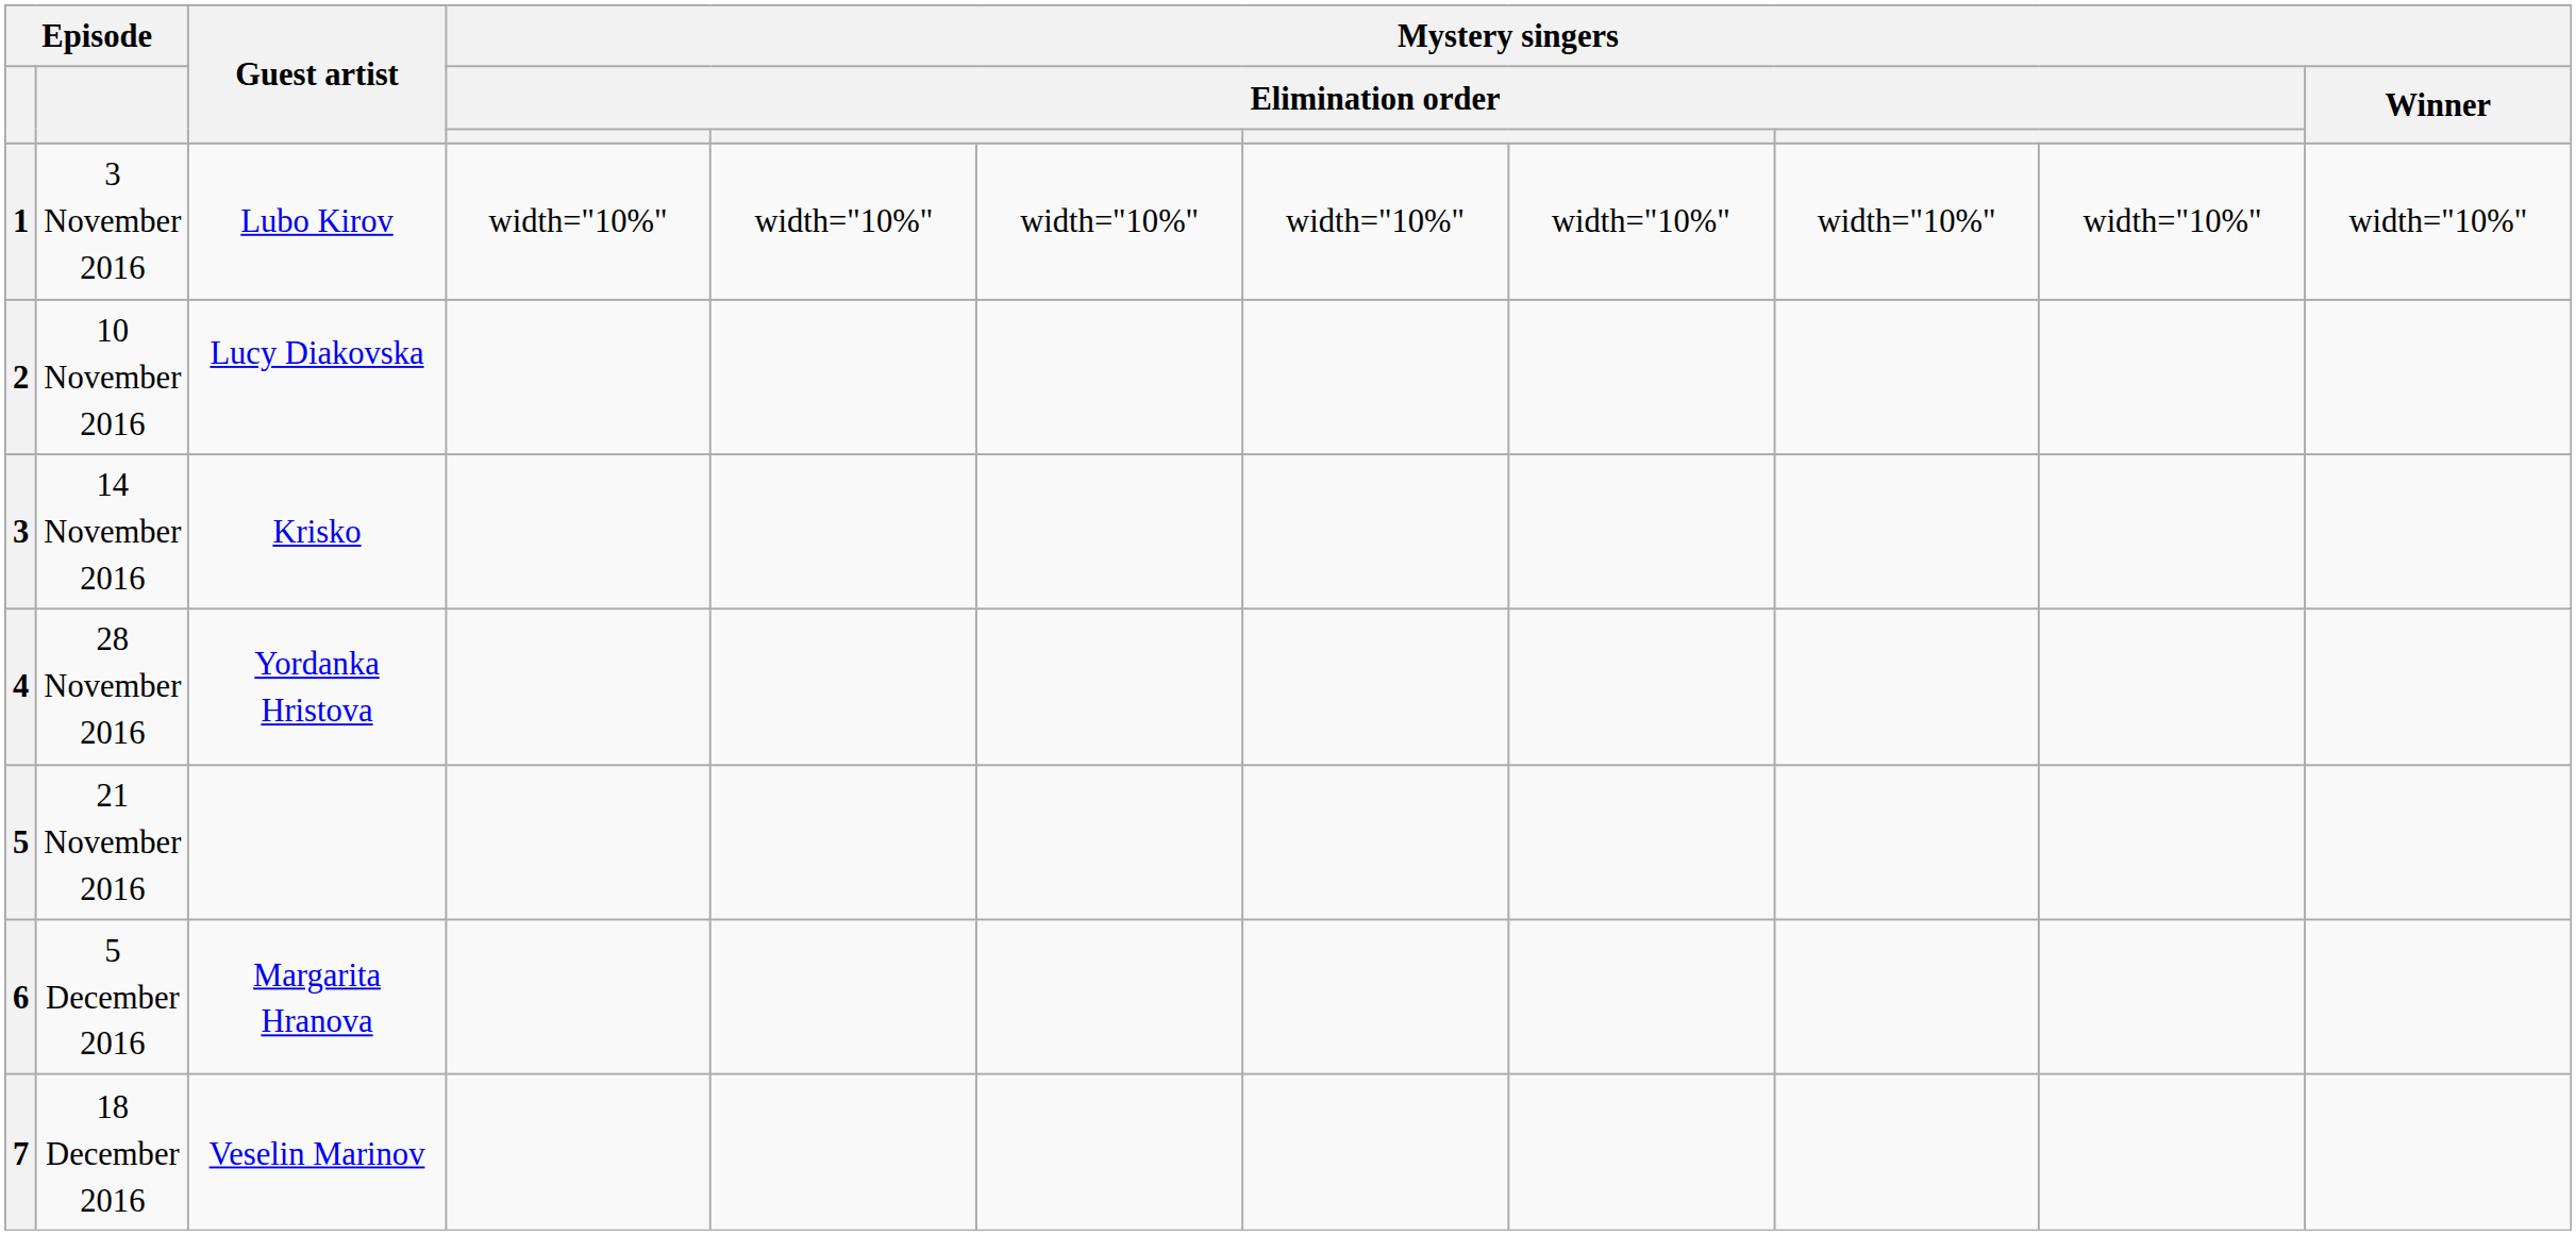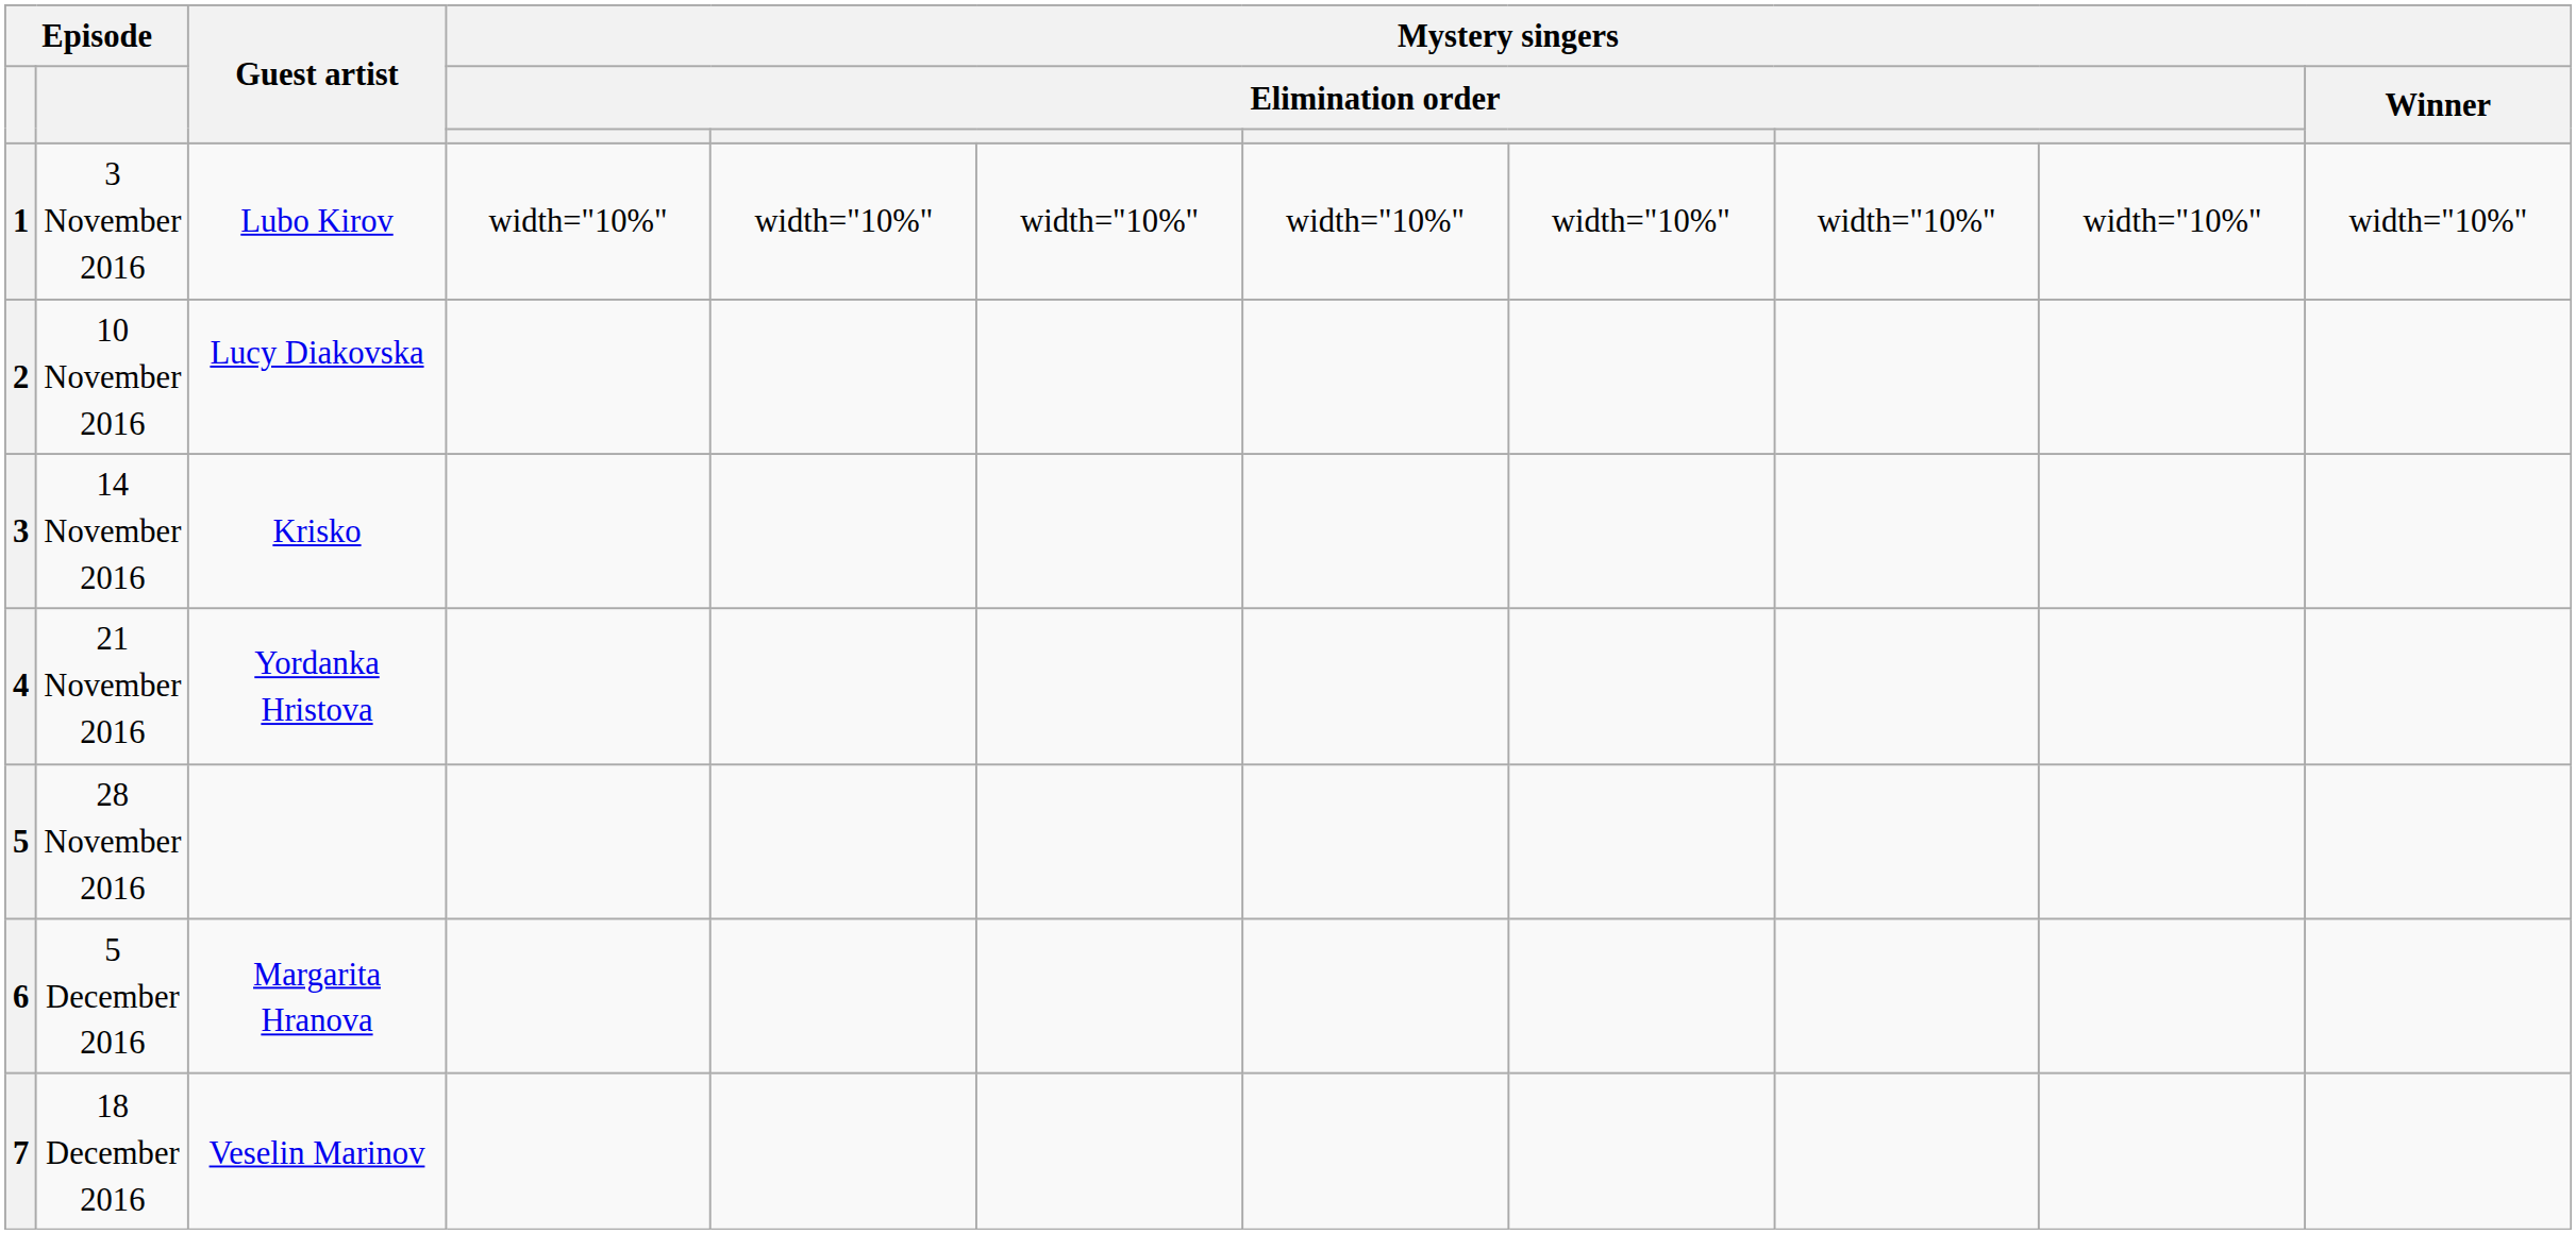4 | column 2: 28 November 2016 -> 21 November 2016
5 | column 2: 21 November 2016 -> 28 November 2016
